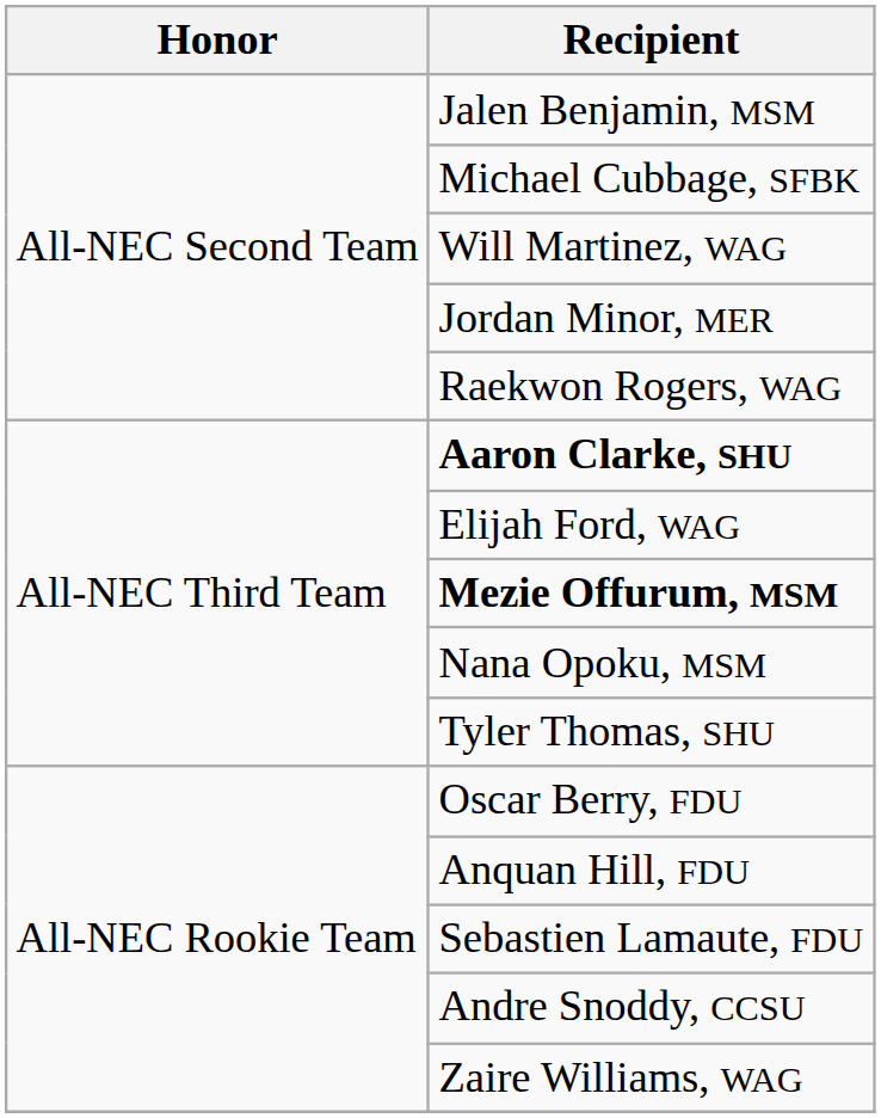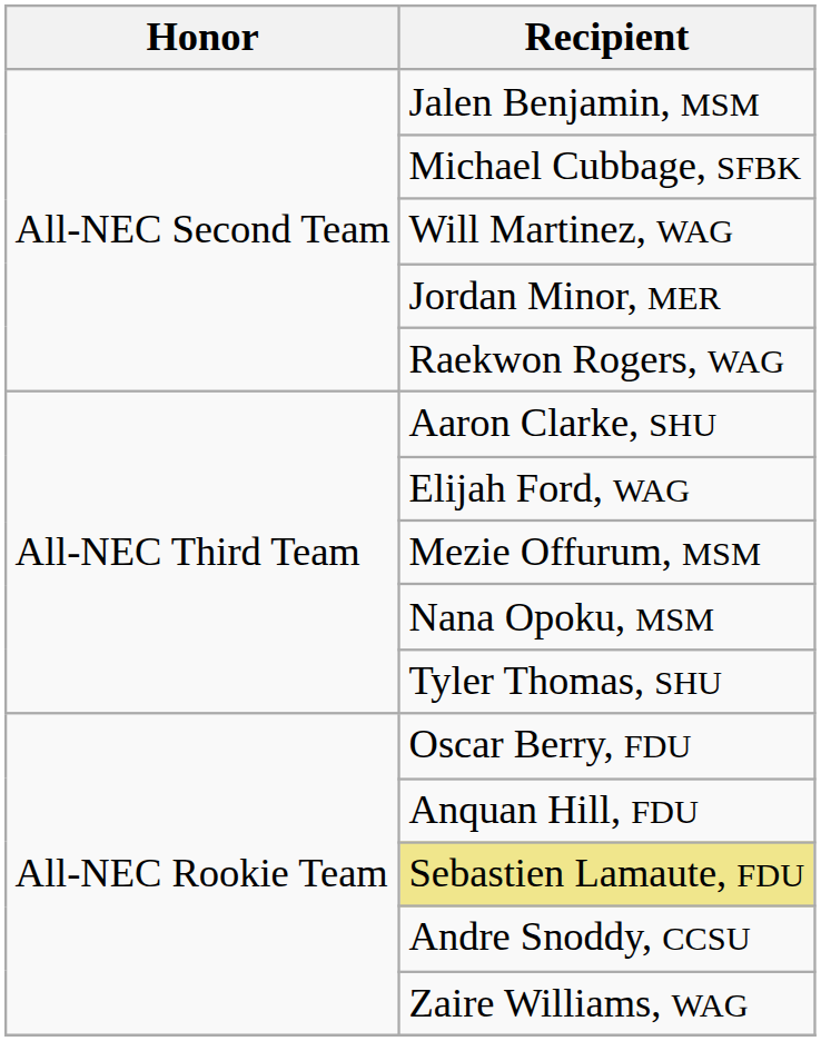row 7 | Recipient: bold -> normal
row 9 | Recipient: bold -> normal
row 14 | Recipient: no background -> khaki background
